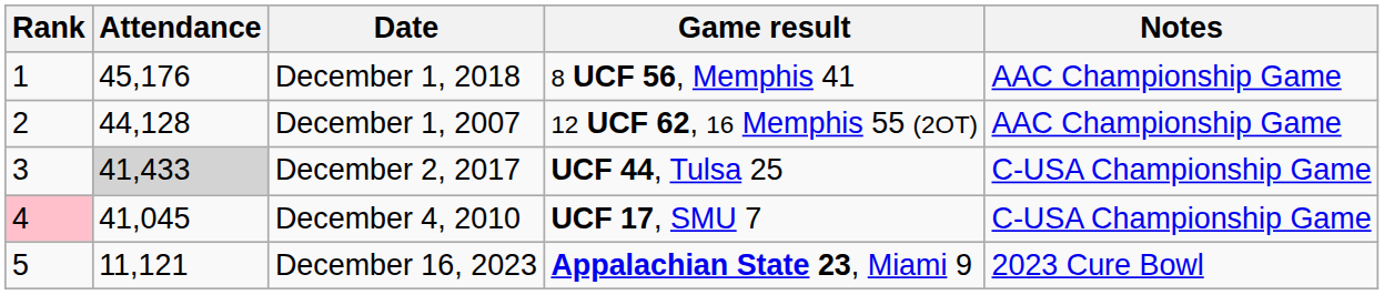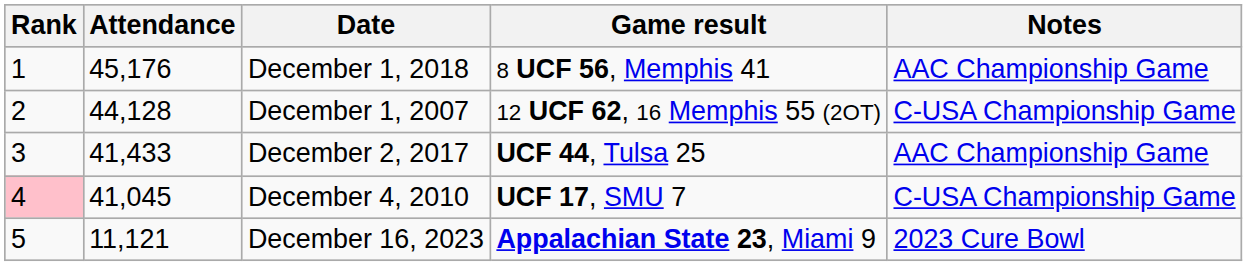December 1, 2007 | Notes: AAC Championship Game -> C-USA Championship Game
December 2, 2017 | Attendance: lightgrey background -> no background
December 2, 2017 | Notes: C-USA Championship Game -> AAC Championship Game
